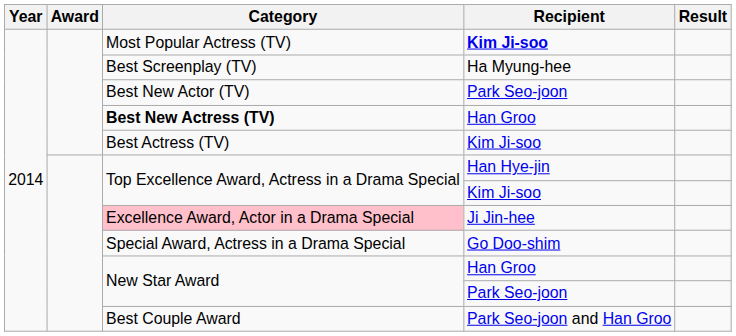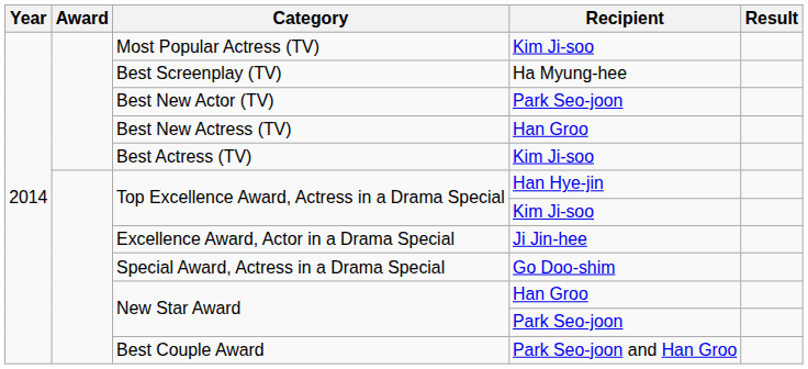Most Popular Actress (TV) | Recipient: bold -> normal
Best New Actress (TV) | Category: bold -> normal
Excellence Award, Actor in a Drama Special | Category: pink background -> no background
